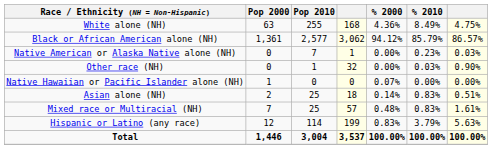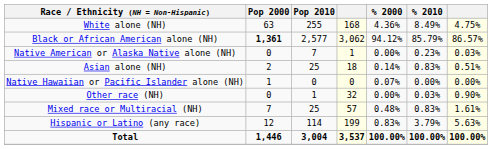Black or African American alone (NH) | Pop 2000: normal -> bold
rows swapped: Asian alone (NH) <-> Other race (NH)
